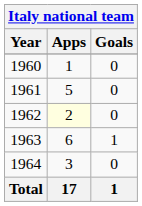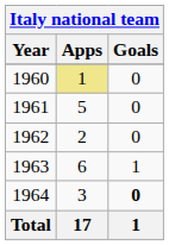1960 | Apps: no background -> khaki background
1962 | Apps: lightyellow background -> no background
1964 | Goals: normal -> bold
